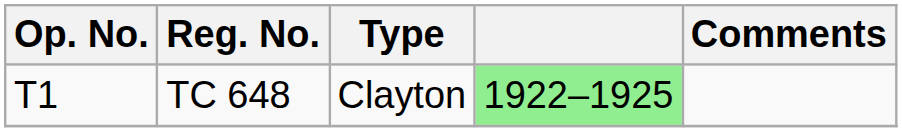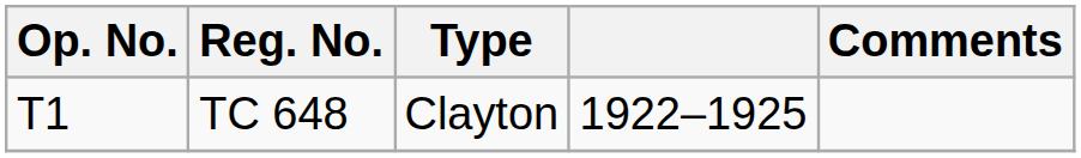TC 648 | column 4: lightgreen background -> no background
